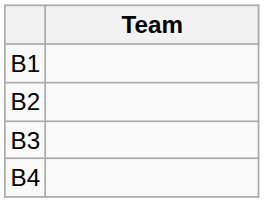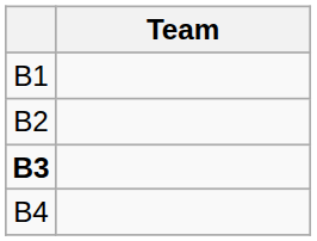B3 | column 1: normal -> bold
